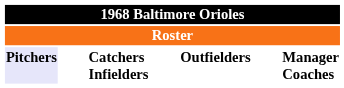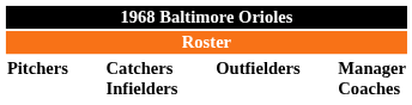Pitchers | column 1: lavender background -> no background
